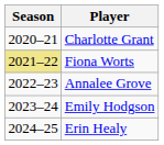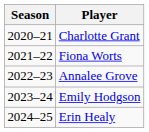Fiona Worts | Season: khaki background -> no background
